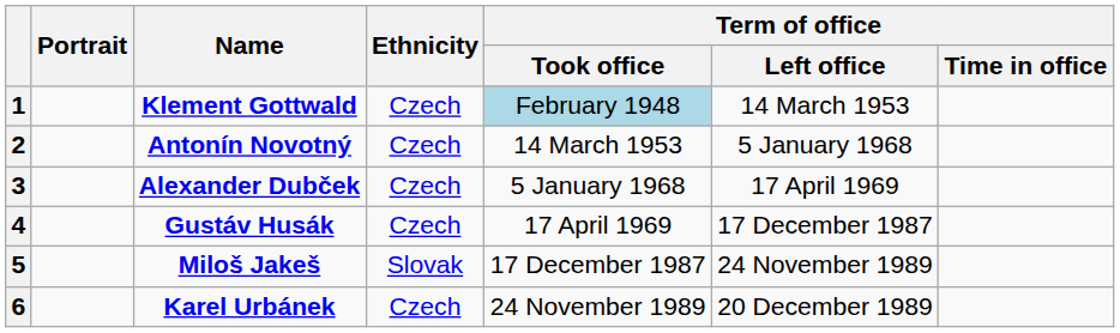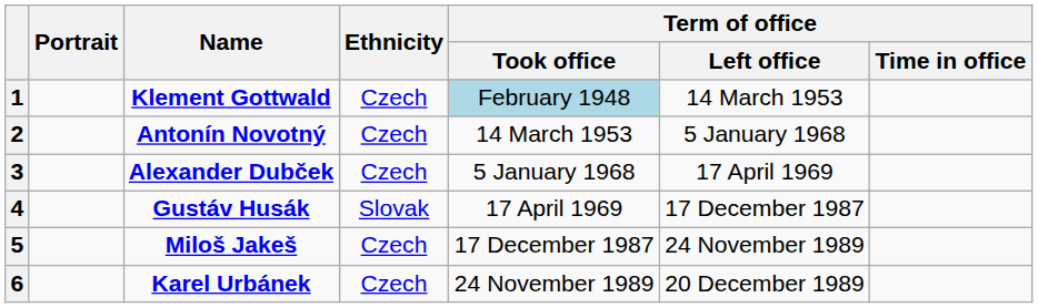4 | Ethnicity: Czech -> Slovak
5 | Ethnicity: Slovak -> Czech
